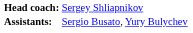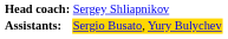Assistants: | column 2: no background -> gold background
